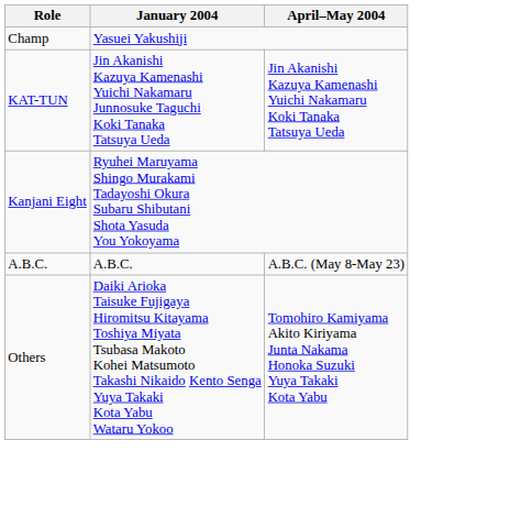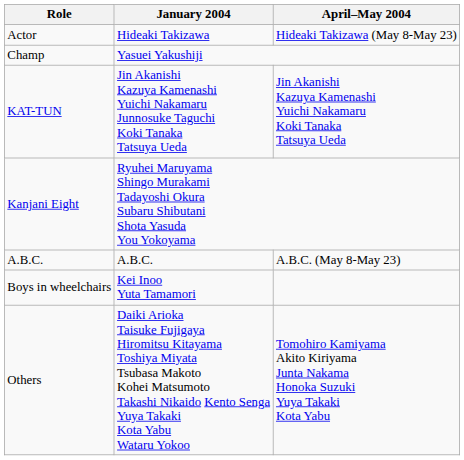+ row: Actor | Hideaki Takizawa | Hideaki Takizawa (May 8-May 23)
+ row: Boys in wheelchairs | Kei Inoo Yuta Tamamori
